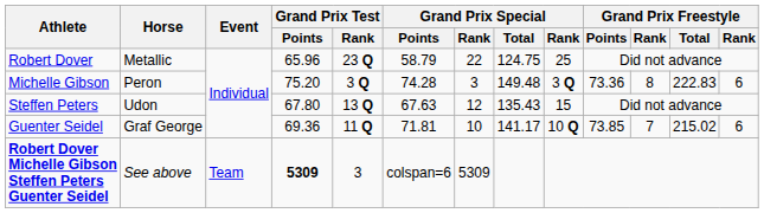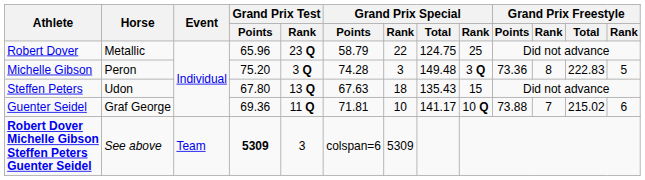Michelle Gibson | column 13: 6 -> 5
Steffen Peters | column 7: 12 -> 18
Guenter Seidel | Grand Prix Freestyle / Points: 73.85 -> 73.88
